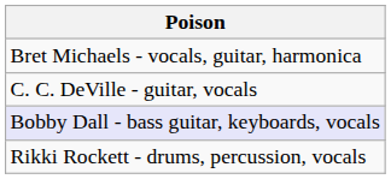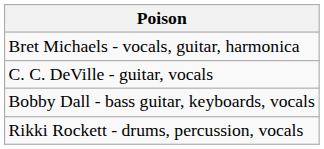row 4 | column 1: lavender background -> no background
